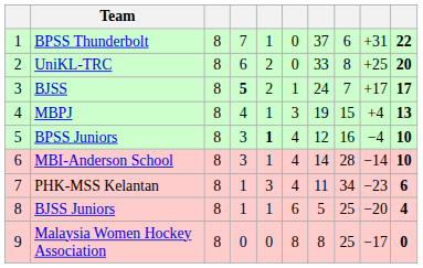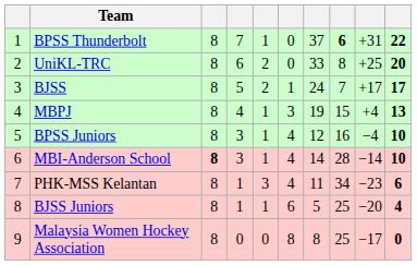BPSS Thunderbolt | column 8: normal -> bold
BJSS | column 4: bold -> normal
BPSS Juniors | column 5: bold -> normal
MBI-Anderson School | column 3: normal -> bold
